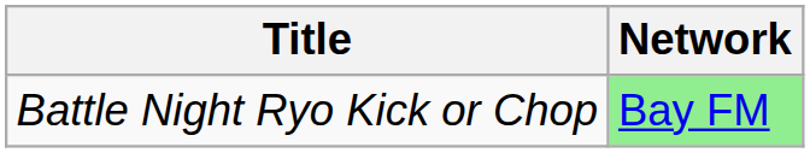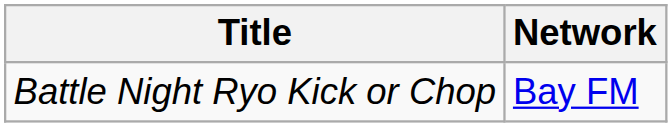Battle Night Ryo Kick or Chop | Network: lightgreen background -> no background
